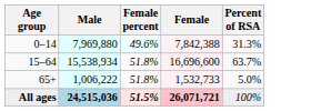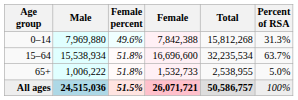+ column: Total | 15,812,268 | 32,235,534 | 2,538,955 | 50,586,757
